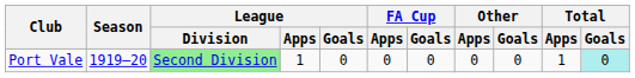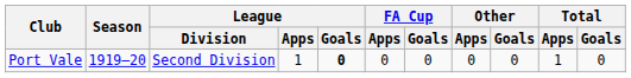Port Vale | League / Division: lightgreen background -> no background
Port Vale | League / Goals: normal -> bold
Port Vale | Total / Goals: paleturquoise background -> no background
